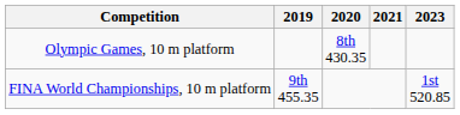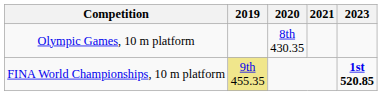FINA World Championships, 10 m platform | 2019: no background -> khaki background
FINA World Championships, 10 m platform | 2023: normal -> bold
